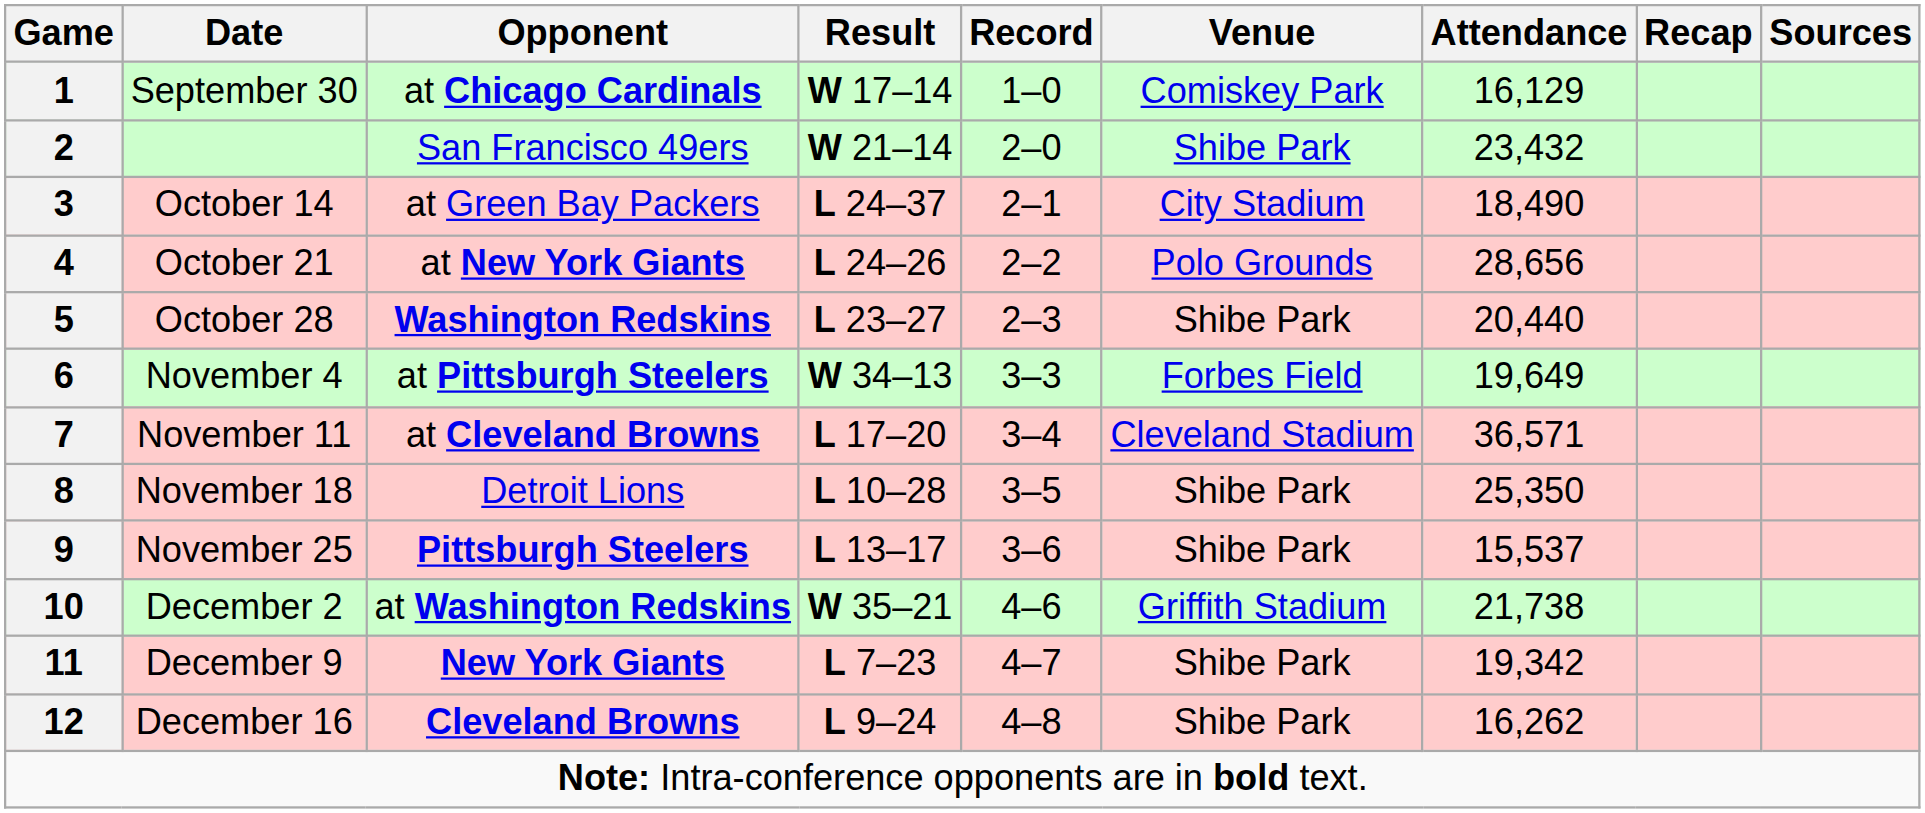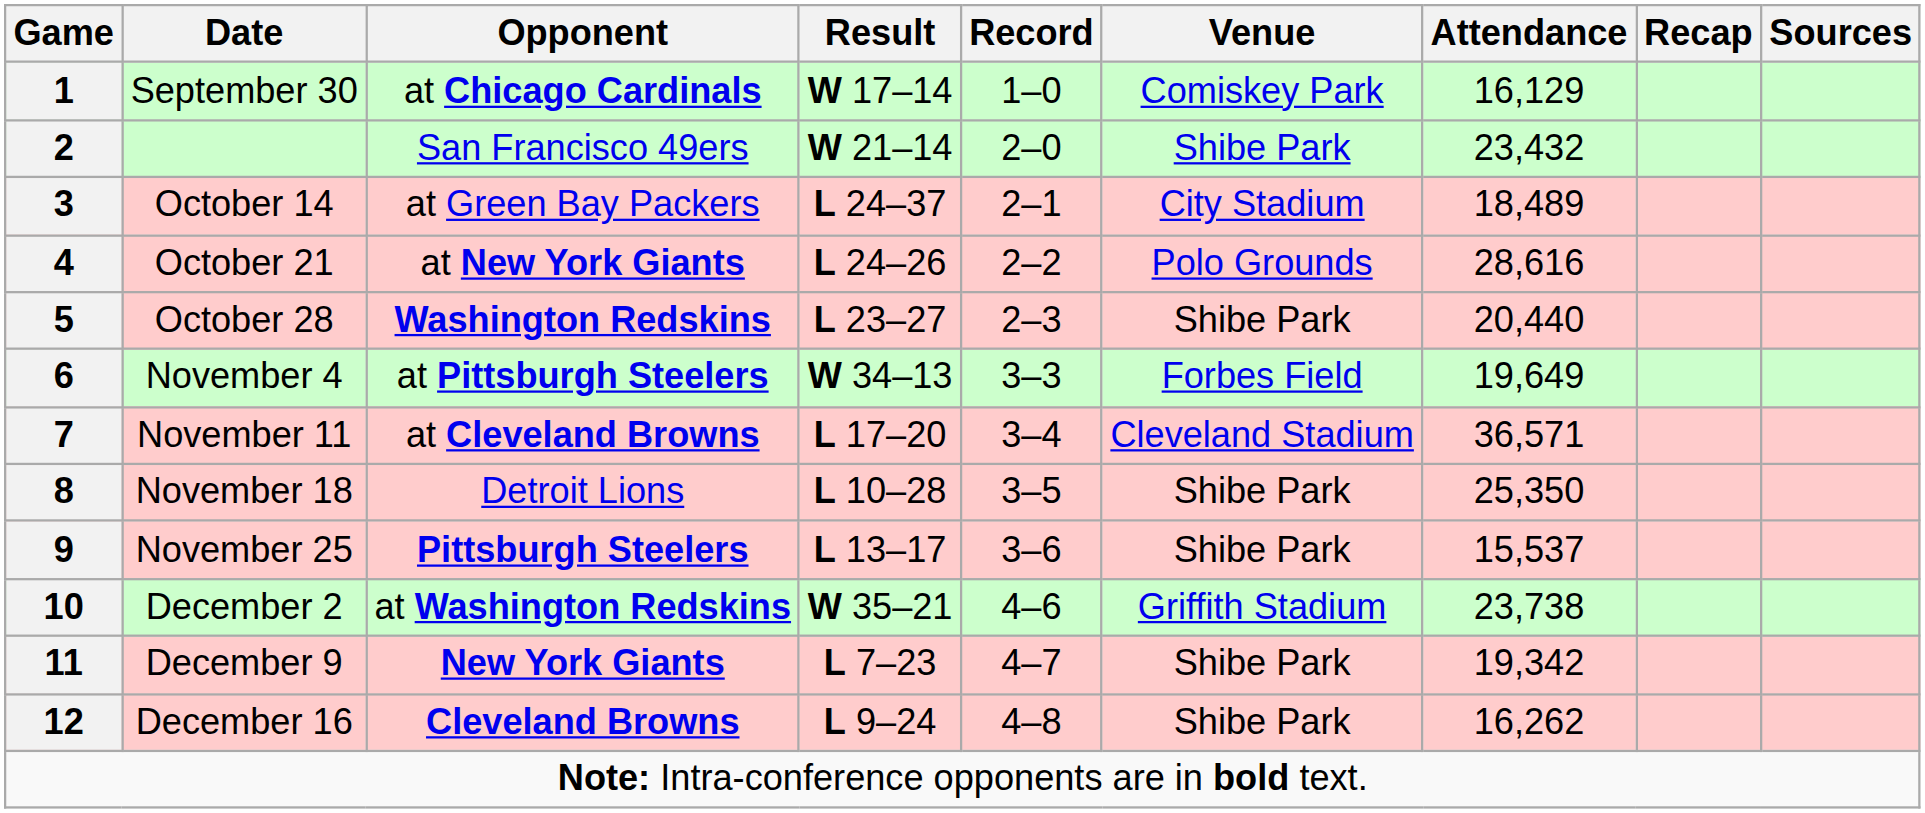3 | Attendance: 18,490 -> 18,489
4 | Attendance: 28,656 -> 28,616
10 | Attendance: 21,738 -> 23,738
